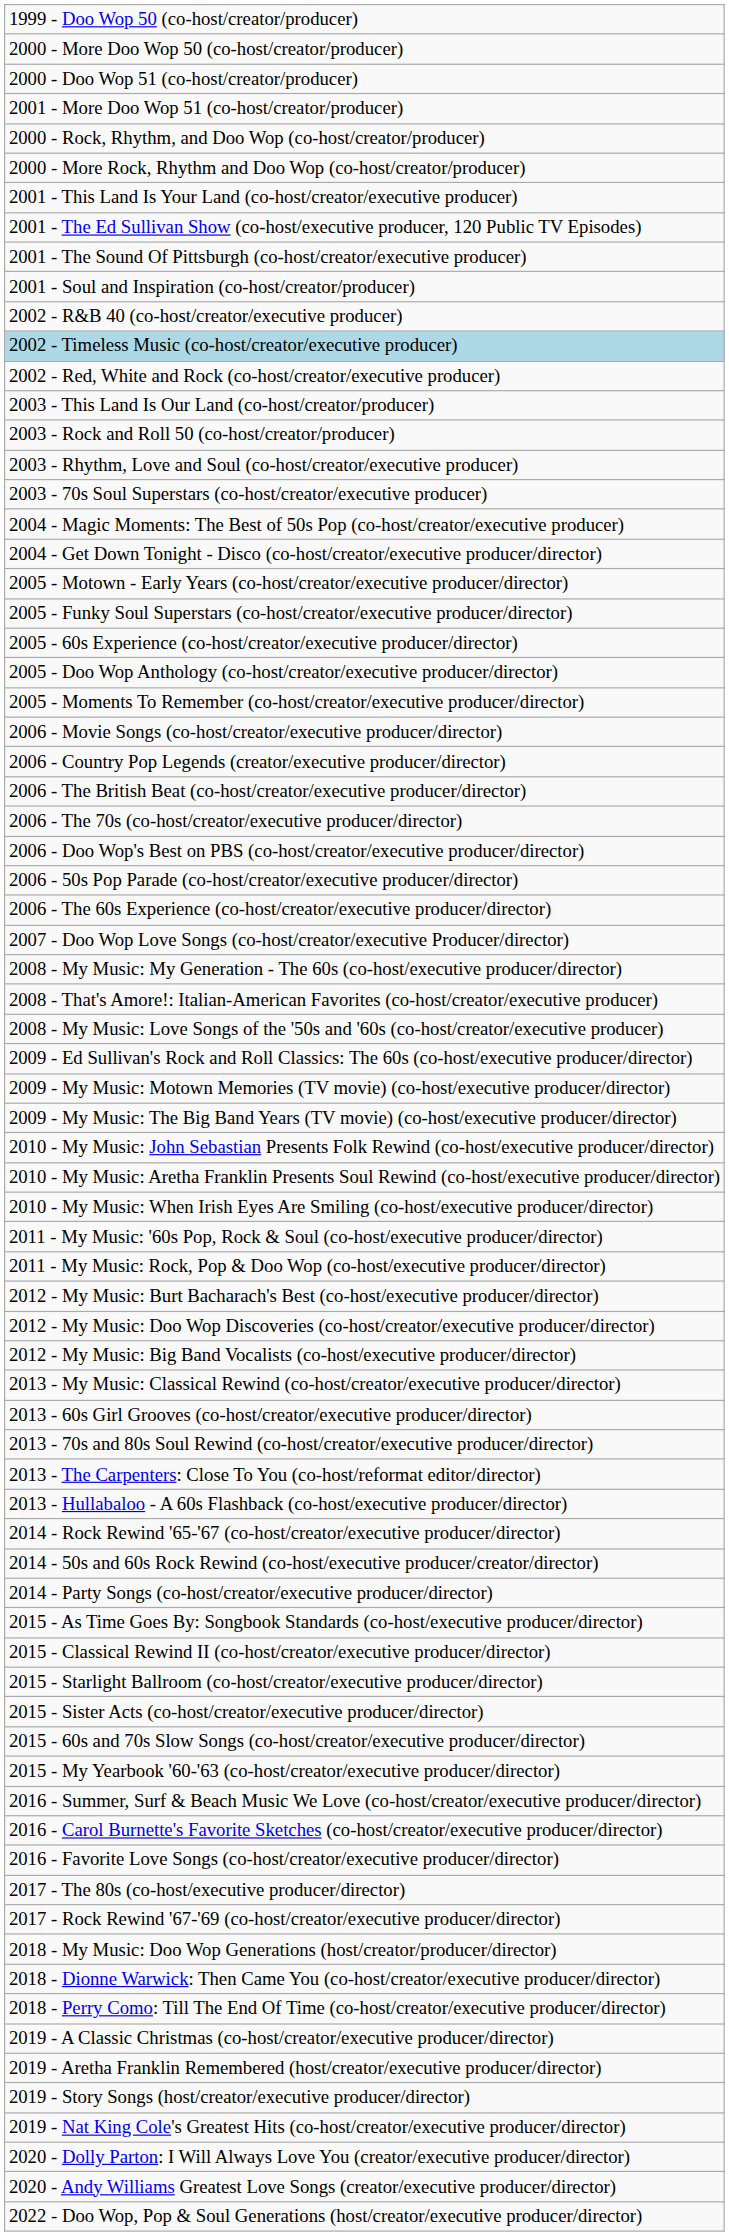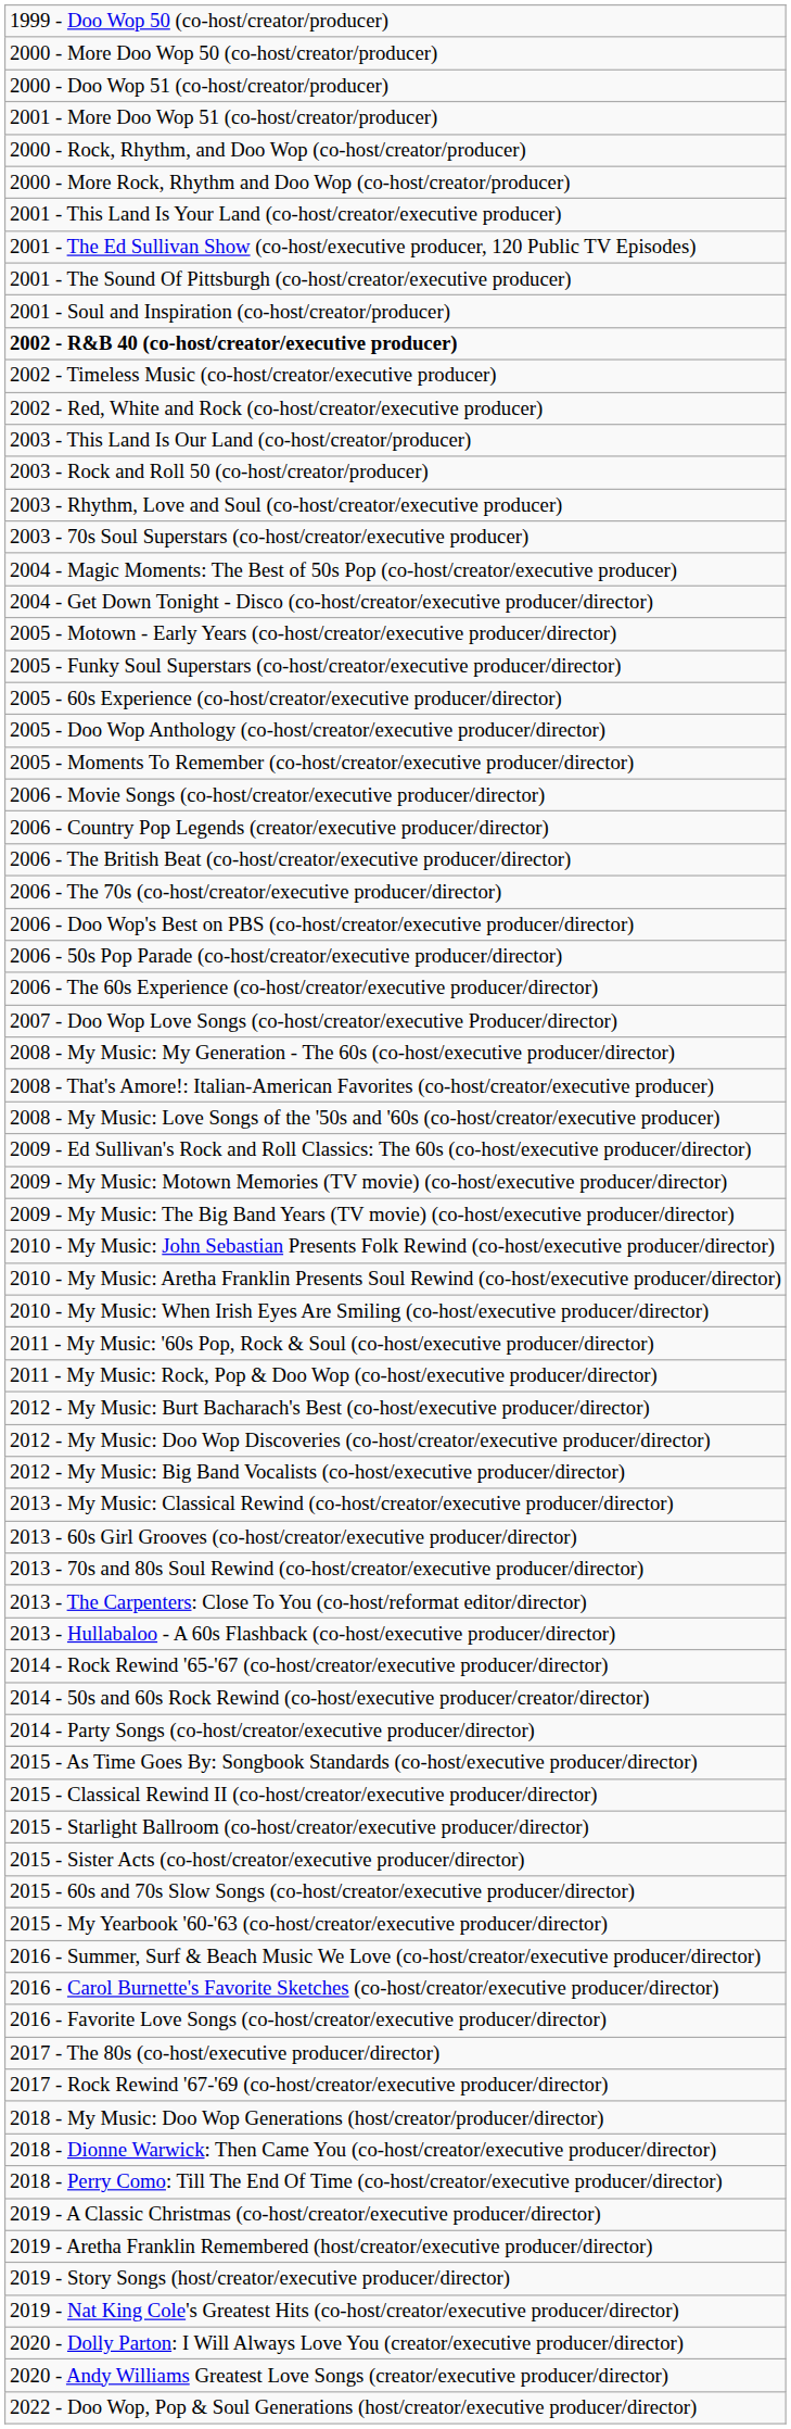row 11 | column 1: normal -> bold
row 12 | column 1: lightblue background -> no background
